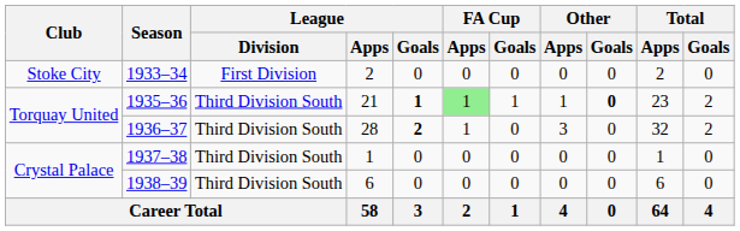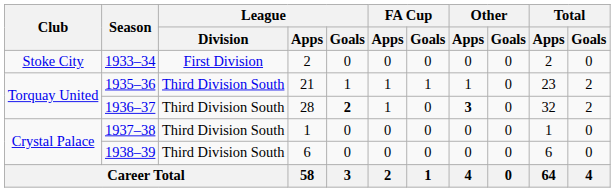1935–36 | League / Goals: bold -> normal
1935–36 | FA Cup / Apps: lightgreen background -> no background
1935–36 | Other / Goals: bold -> normal
1936–37 | Other / Apps: normal -> bold
